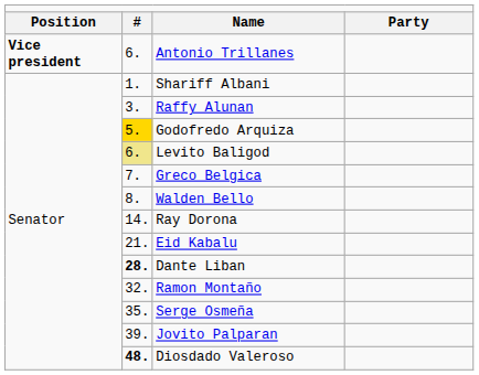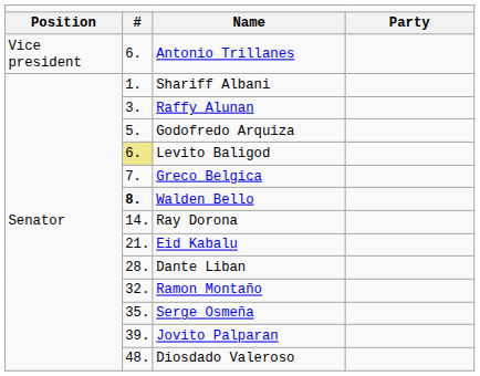Antonio Trillanes | column 1: bold -> normal
Godofredo Arquiza | column 2: gold background -> no background
Walden Bello | column 2: normal -> bold
Dante Liban | column 2: bold -> normal
Diosdado Valeroso | column 2: bold -> normal
